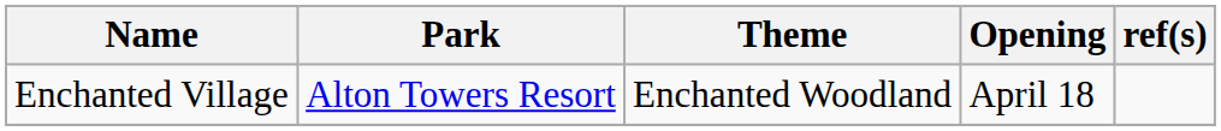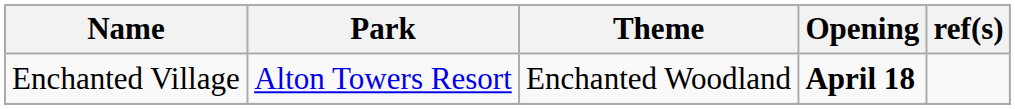Enchanted Village | Opening: normal -> bold
